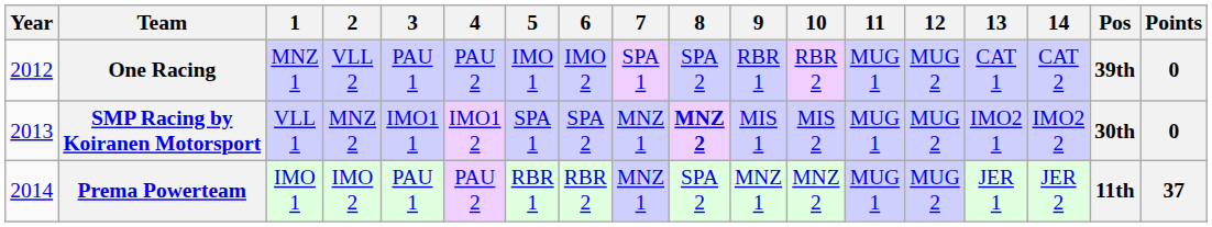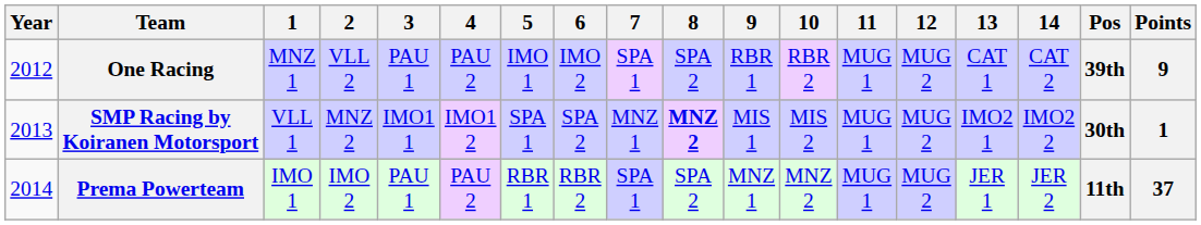One Racing | Points: 0 -> 9
SMP Racing by Koiranen Motorsport | Points: 0 -> 1
Prema Powerteam | 7: MNZ 1 -> SPA 1
